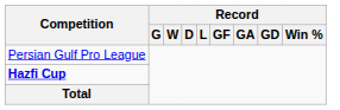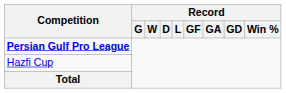Persian Gulf Pro League | Competition: normal -> bold
Hazfi Cup | Competition: bold -> normal
